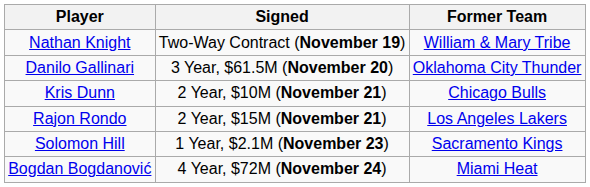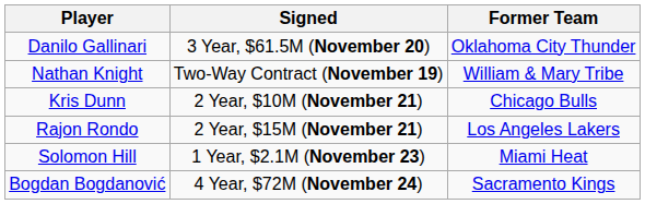rows swapped: Nathan Knight <-> Danilo Gallinari
Solomon Hill | Former Team: Sacramento Kings -> Miami Heat
Bogdan Bogdanović | Former Team: Miami Heat -> Sacramento Kings
